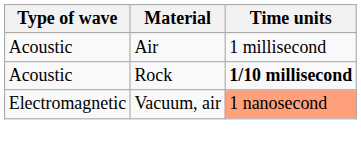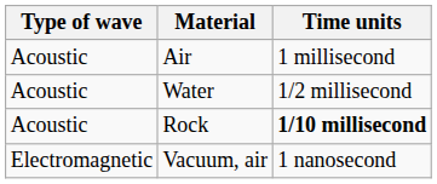+ row: Acoustic | Water | 1/2 millisecond
Vacuum, air | Time units: lightsalmon background -> no background
